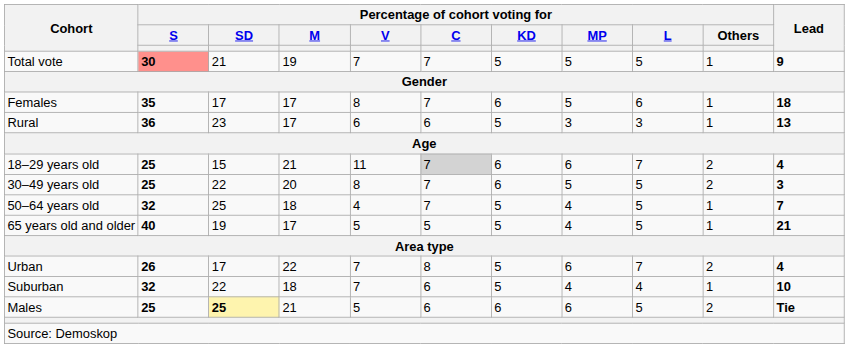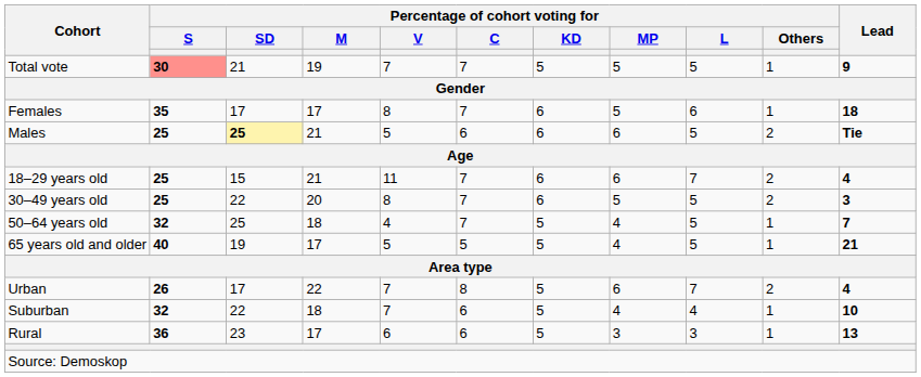rows swapped: Males <-> Rural
18–29 years old | Percentage of cohort voting for / C: lightgrey background -> no background
